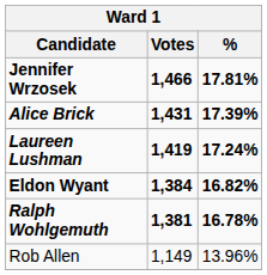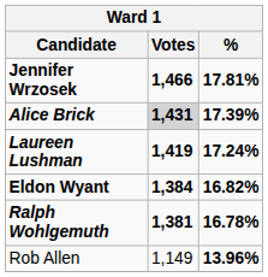Alice Brick | Votes: no background -> lightgrey background
Rob Allen | %: normal -> bold
